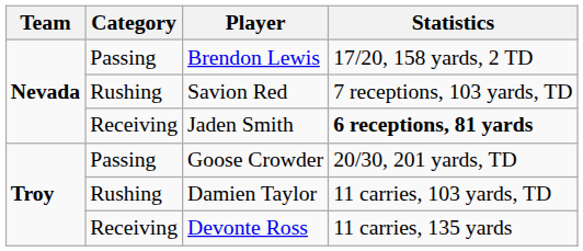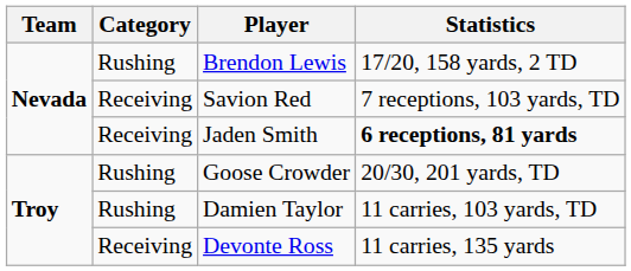Brendon Lewis | Category: Passing -> Rushing
Savion Red | Category: Rushing -> Receiving
Goose Crowder | Category: Passing -> Rushing
